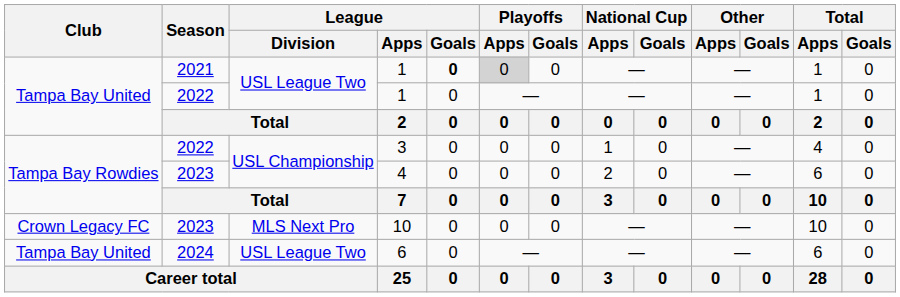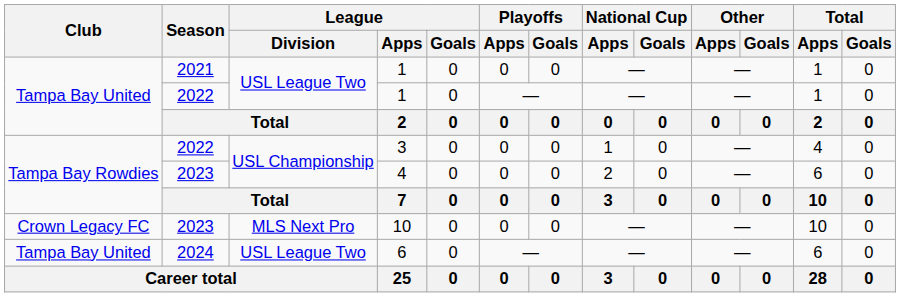2021 / 1 | League / Goals: bold -> normal
2021 / 1 | Playoffs / Apps: lightgrey background -> no background
